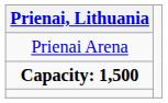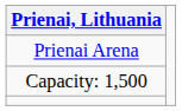Capacity: 1,500 | Prienai, Lithuania: bold -> normal
